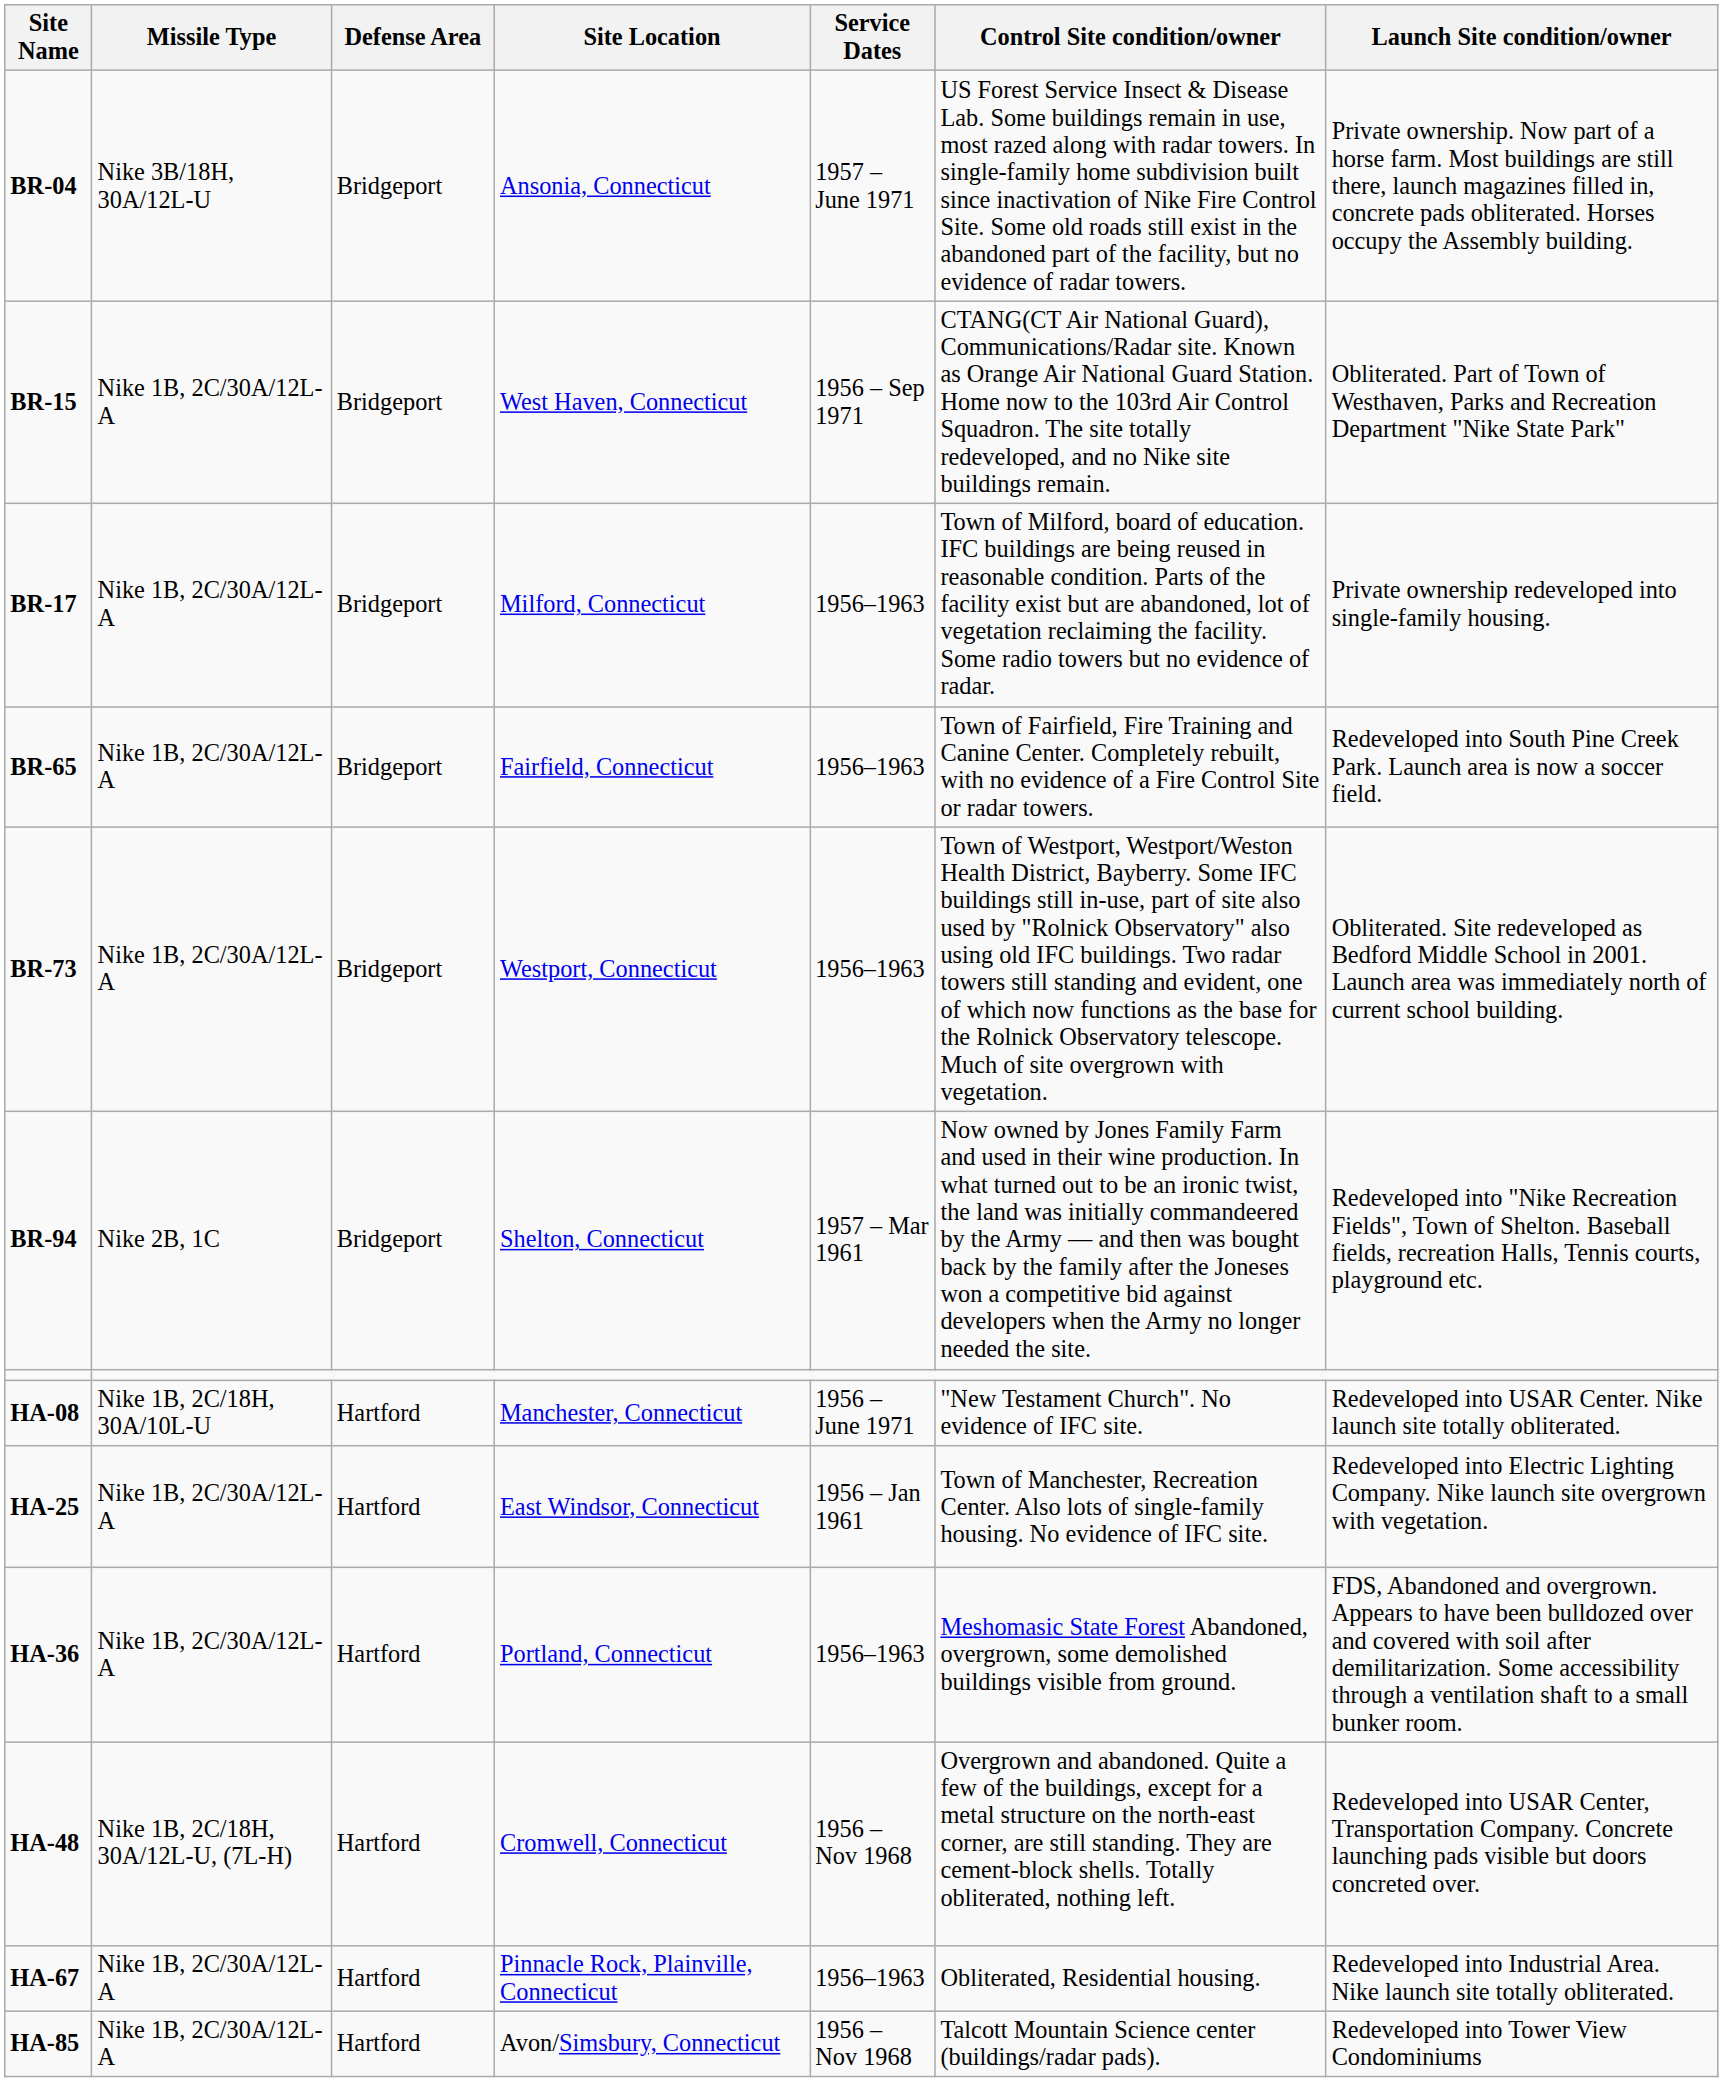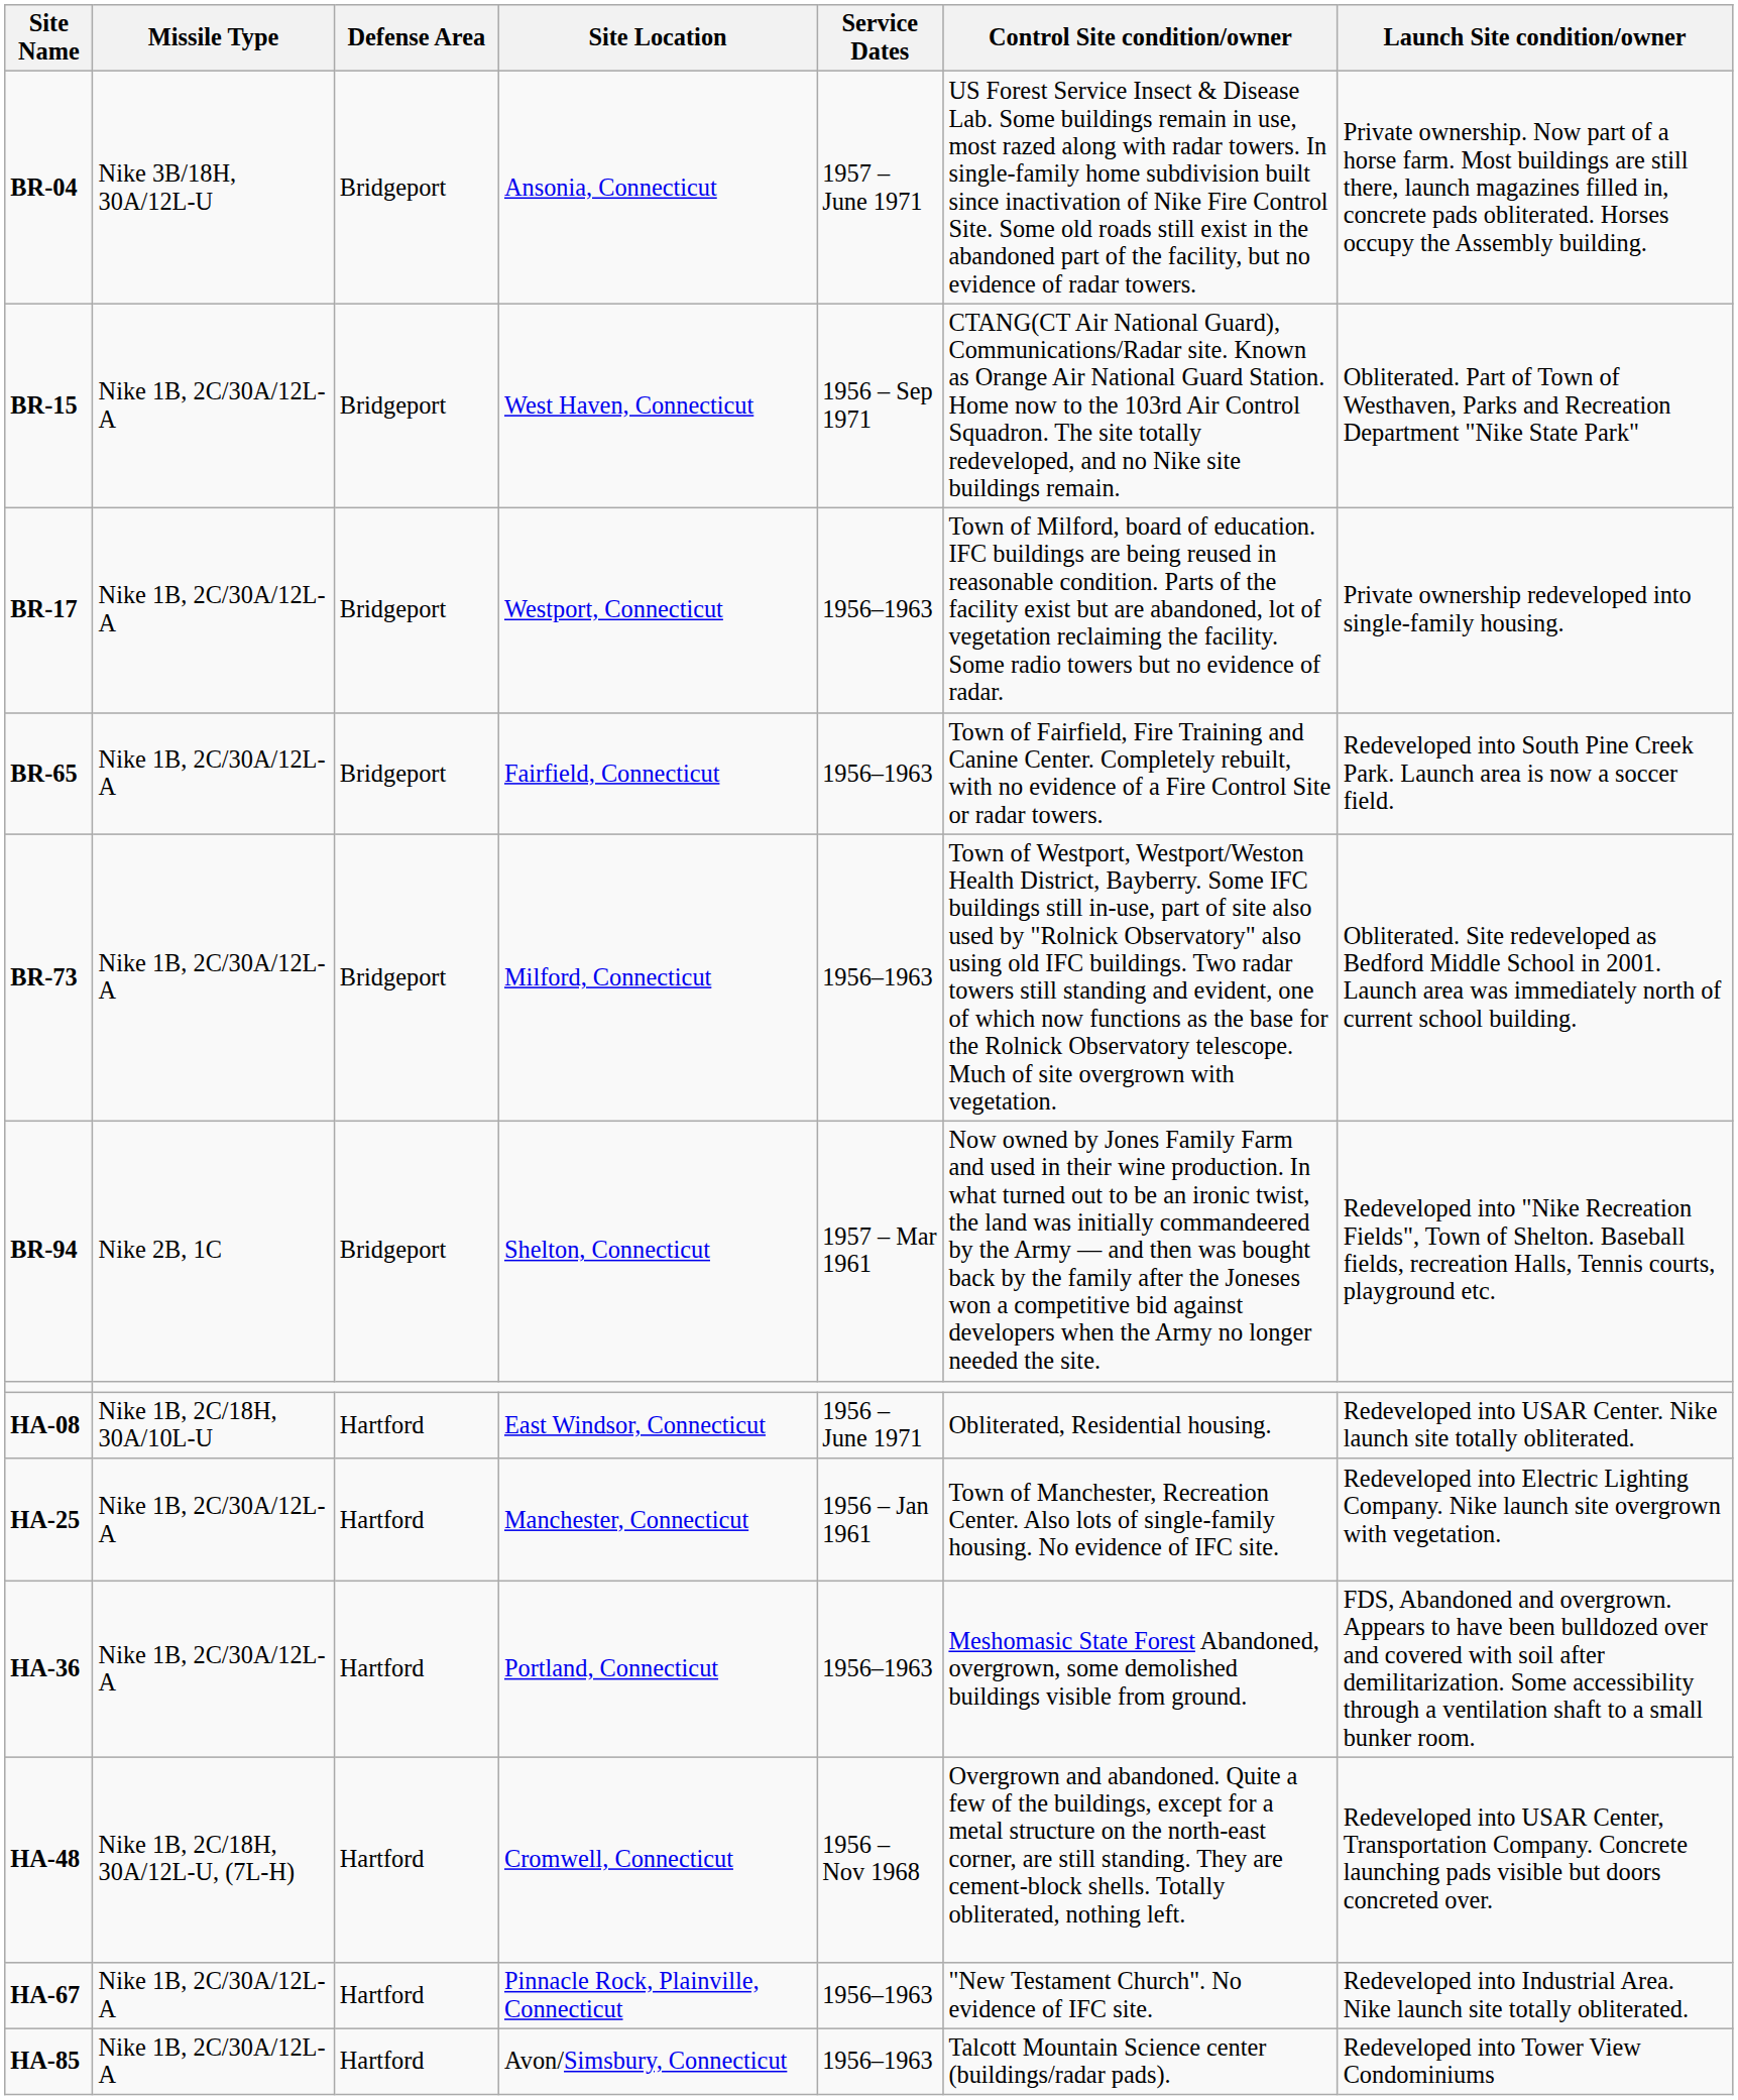BR-17 | Site Location: Milford, Connecticut -> Westport, Connecticut
BR-73 | Site Location: Westport, Connecticut -> Milford, Connecticut
HA-08 | Site Location: Manchester, Connecticut -> East Windsor, Connecticut
HA-08 | Control Site condition/owner: "New Testament Church". No evidence of IFC site. -> Obliterated, Residential housing.
HA-25 | Site Location: East Windsor, Connecticut -> Manchester, Connecticut
HA-67 | Control Site condition/owner: Obliterated, Residential housing. -> "New Testament Church". No evidence of IFC site.
HA-85 | Service Dates: 1956 – Nov 1968 -> 1956–1963
